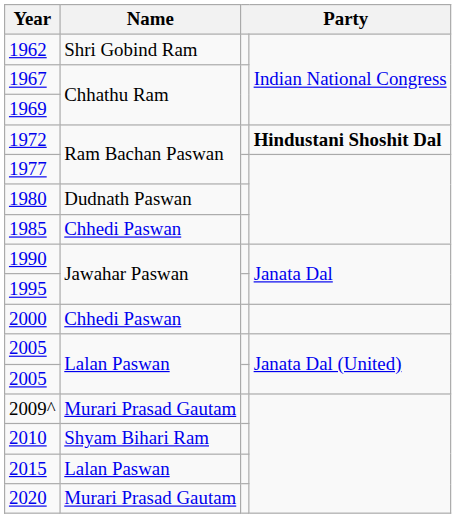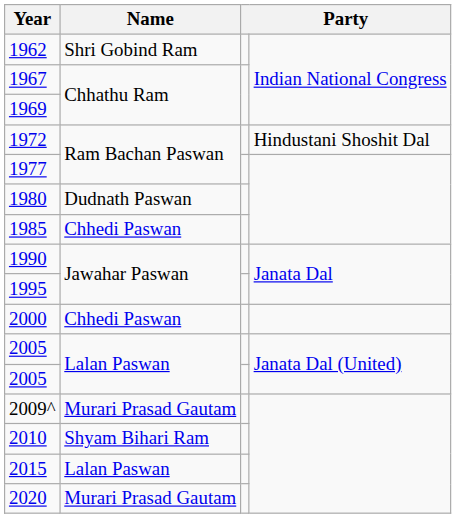1972 | column 4: bold -> normal
